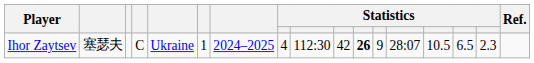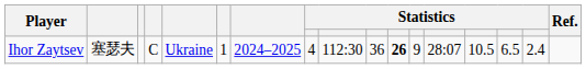Ihor Zaytsev | column 10: 42 -> 36
Ihor Zaytsev | column 16: 2.3 -> 2.4
